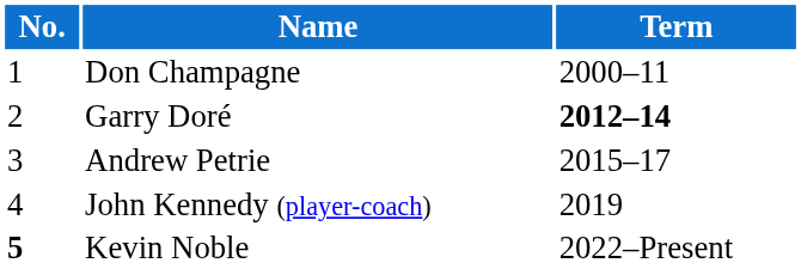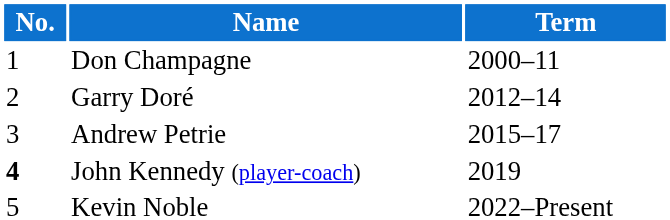Garry Doré | Term: bold -> normal
John Kennedy (player-coach) | No.: normal -> bold
Kevin Noble | No.: bold -> normal
